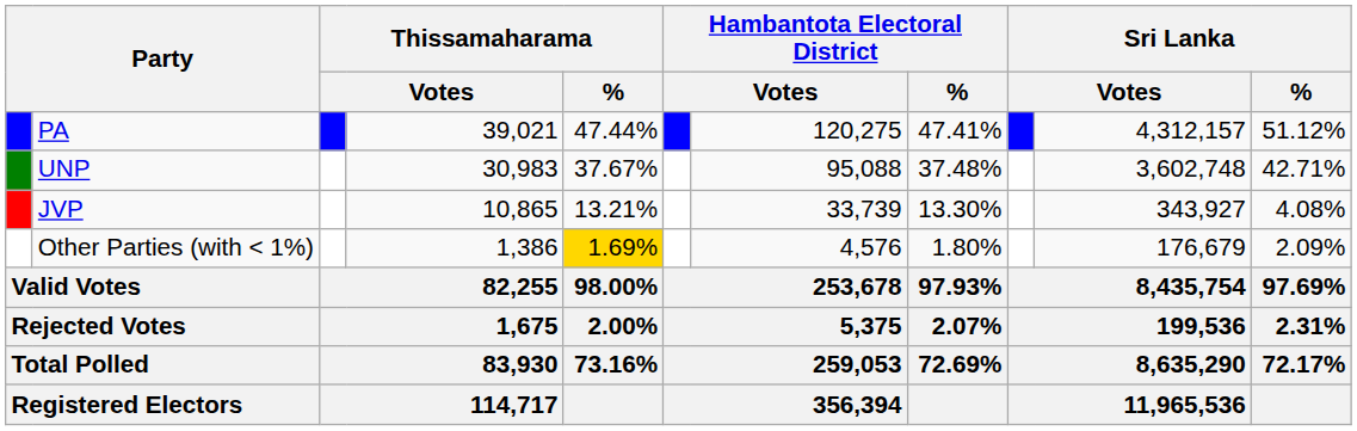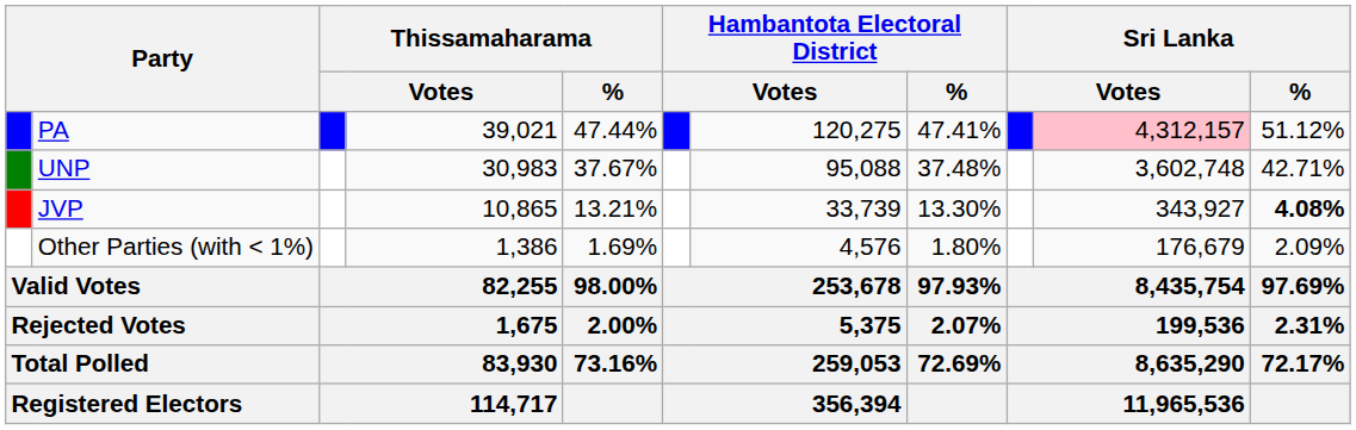PA | column 10: no background -> pink background
JVP | Sri Lanka / %: normal -> bold
Other Parties (with < 1%) | Thissamaharama / %: gold background -> no background
